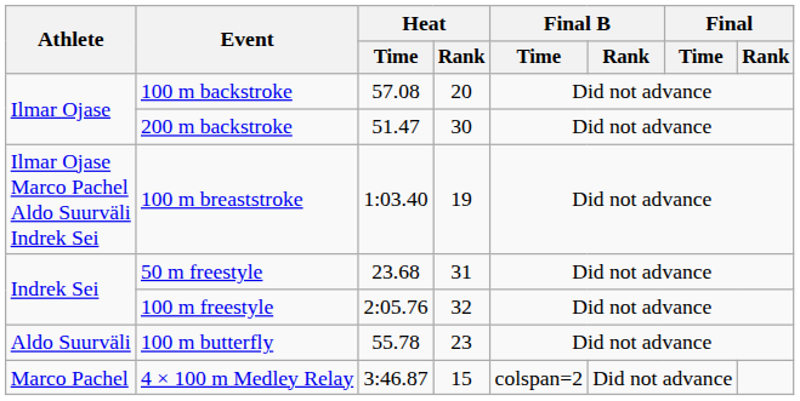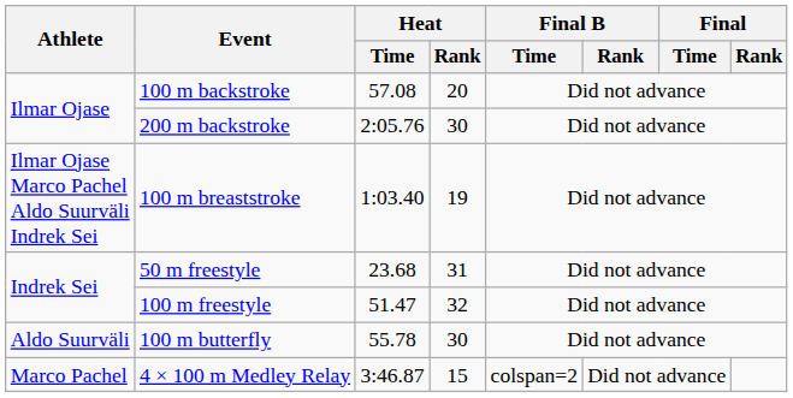200 m backstroke | Heat / Time: 51.47 -> 2:05.76
100 m freestyle | Heat / Time: 2:05.76 -> 51.47
100 m butterfly | Heat / Rank: 23 -> 30
